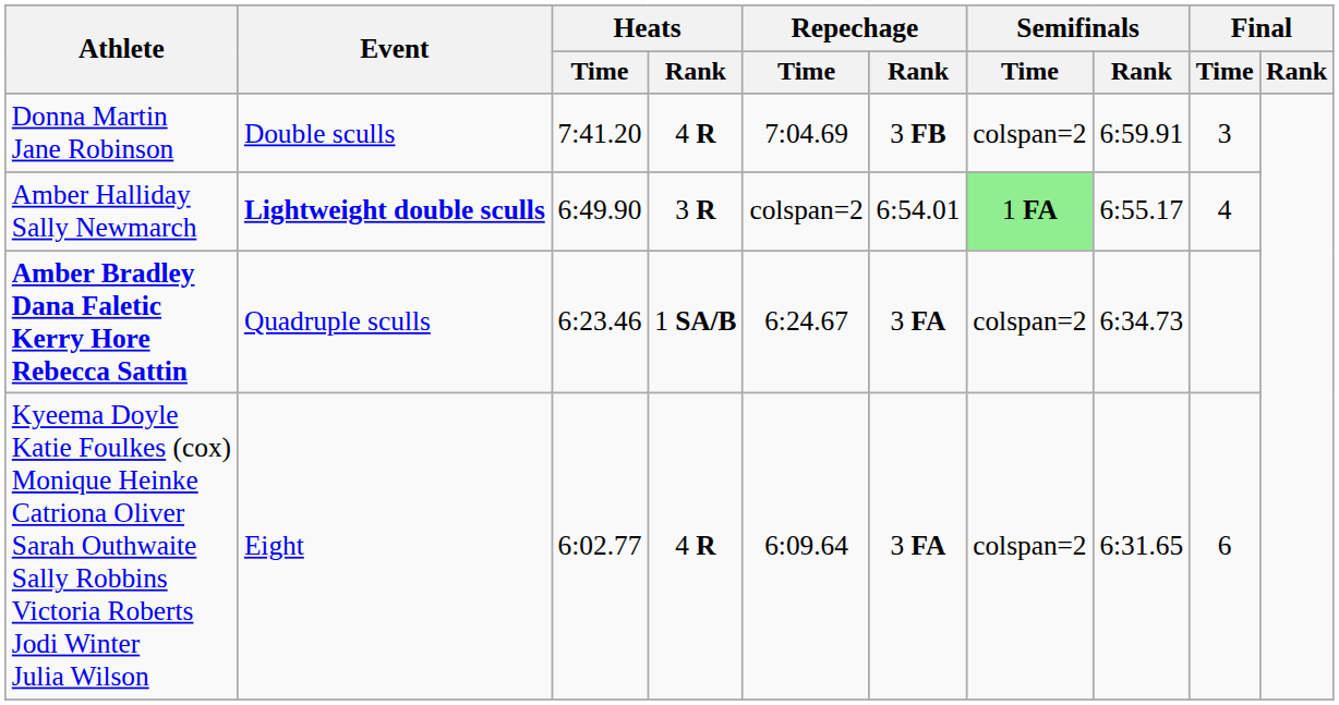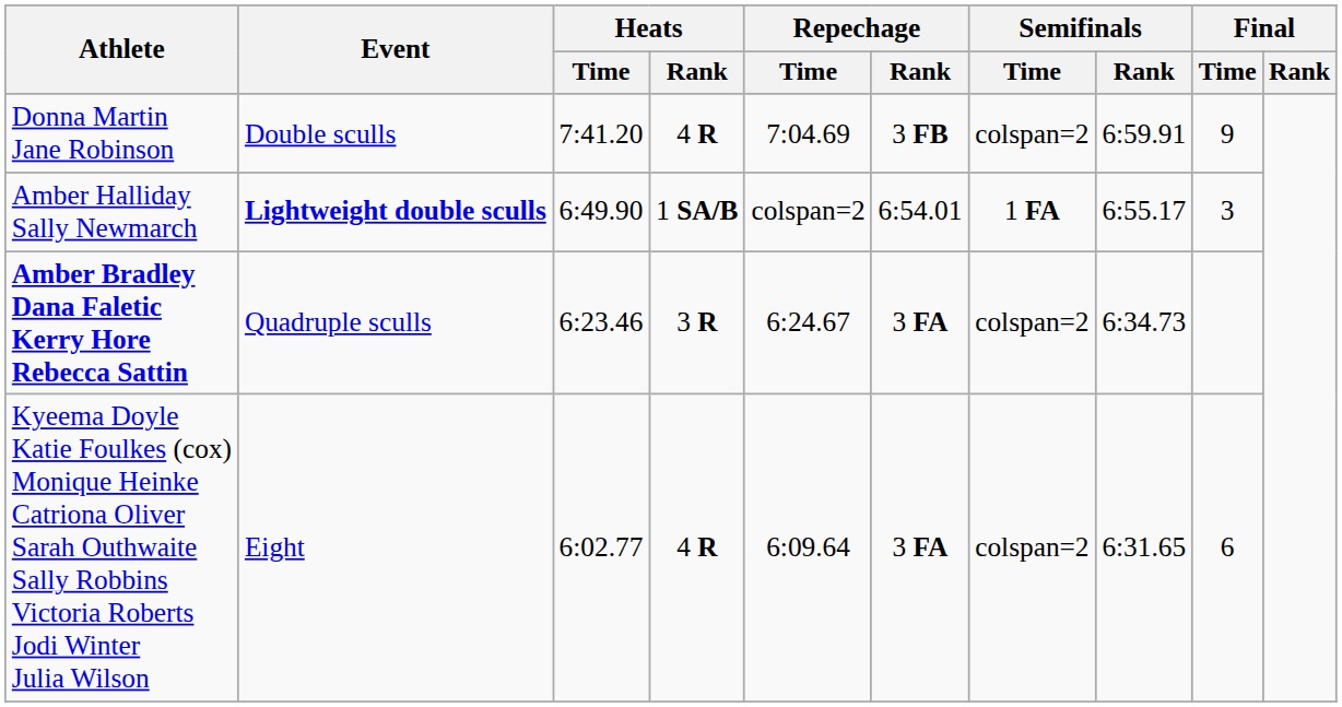Donna Martin Jane Robinson | Final / Time: 3 -> 9
Amber Halliday Sally Newmarch | Heats / Rank: 3 R -> 1 SA/B
Amber Halliday Sally Newmarch | Semifinals / Time: lightgreen background -> no background
Amber Halliday Sally Newmarch | Final / Time: 4 -> 3
Amber Bradley Dana Faletic Kerry Hore Rebecca Sattin | Heats / Rank: 1 SA/B -> 3 R
